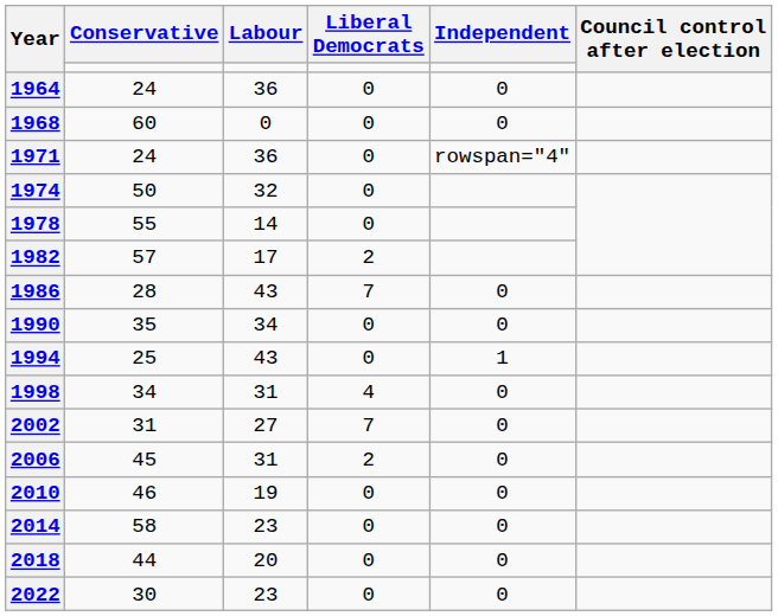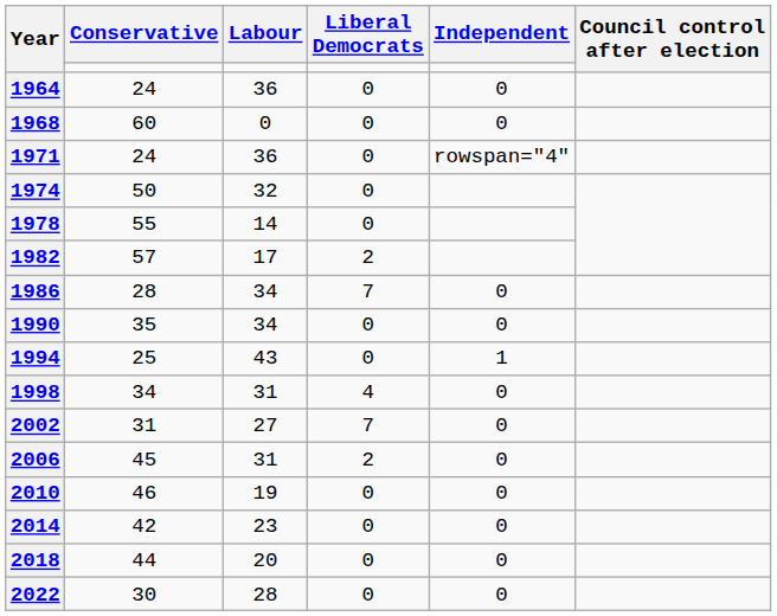1986 | Labour: 43 -> 34
2014 | Conservative: 58 -> 42
2022 | Labour: 23 -> 28
